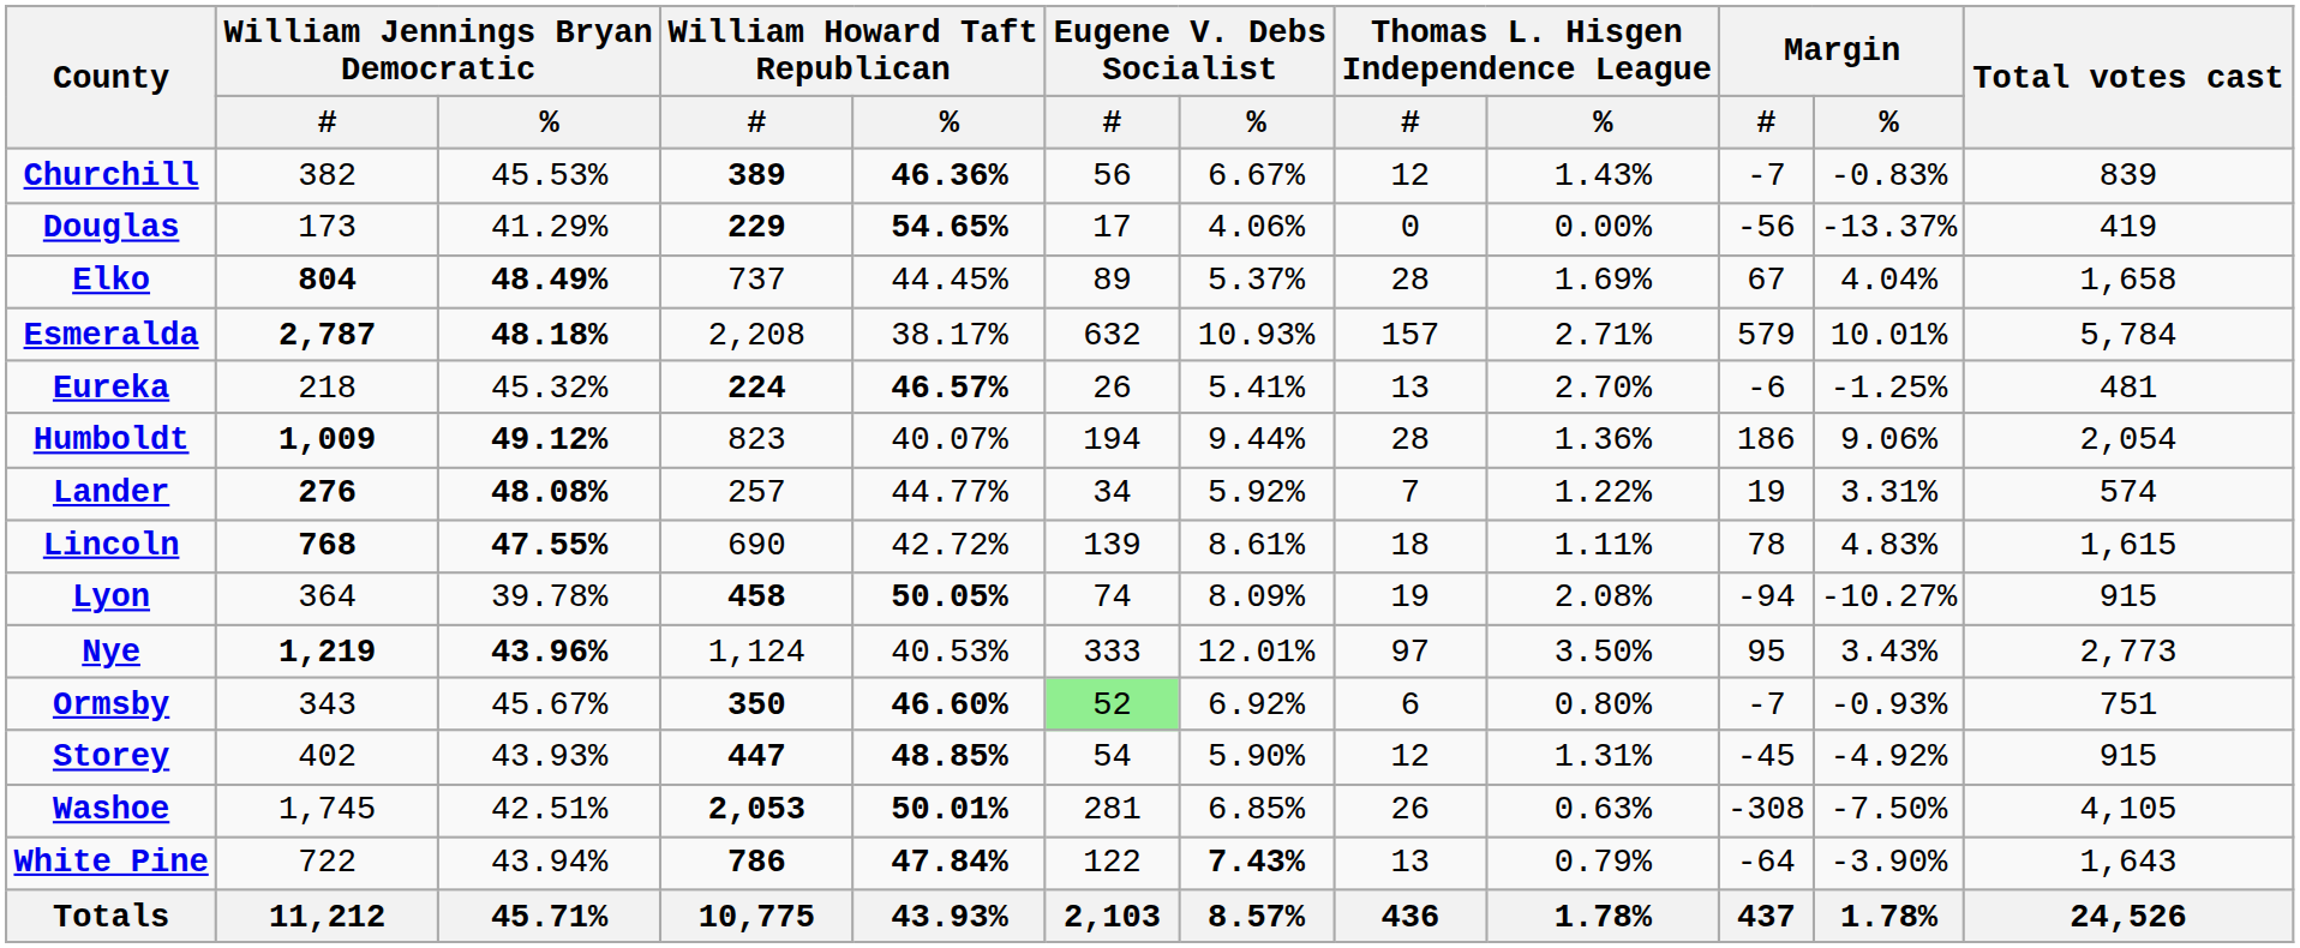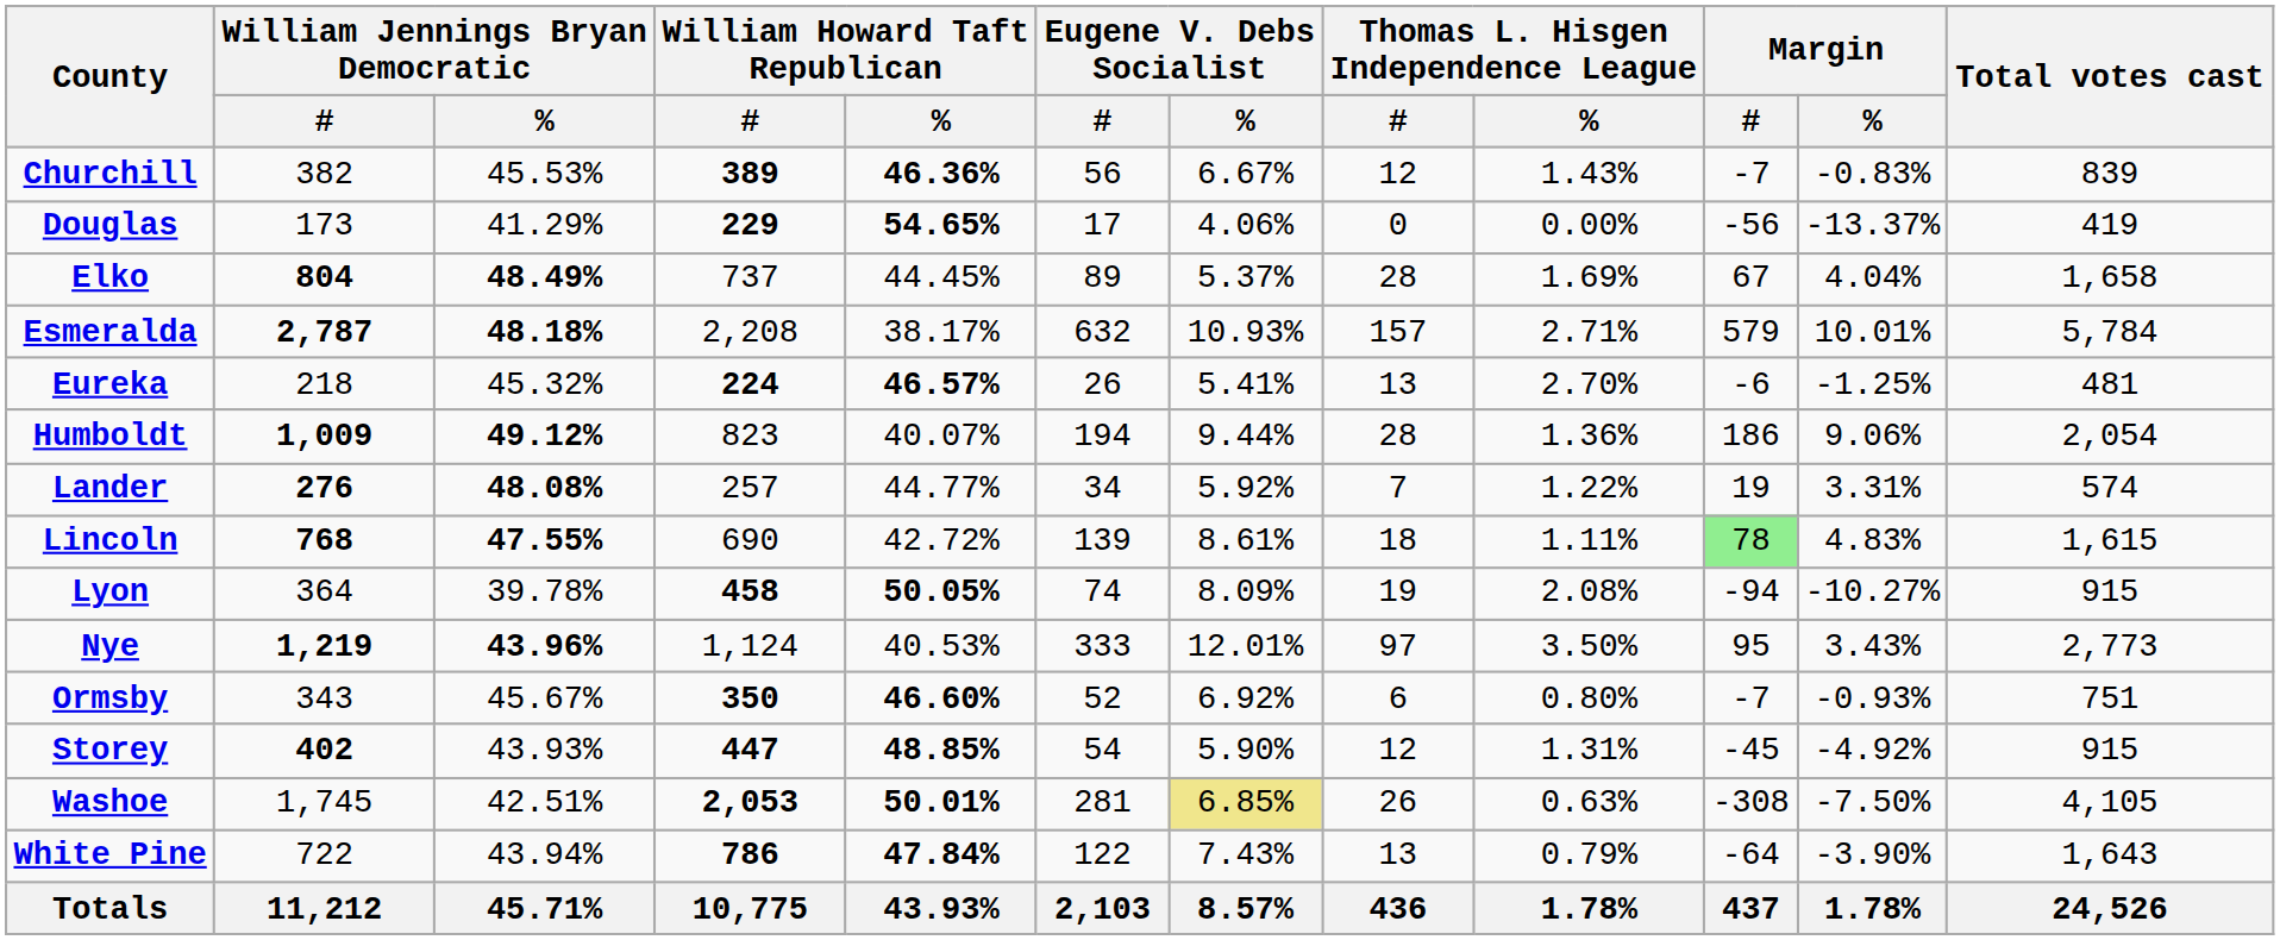Lincoln | Margin / #: no background -> lightgreen background
Ormsby | Eugene V. Debs Socialist / #: lightgreen background -> no background
Storey | William Jennings Bryan Democratic / #: normal -> bold
Washoe | Eugene V. Debs Socialist / %: no background -> khaki background
White Pine | Eugene V. Debs Socialist / %: bold -> normal
